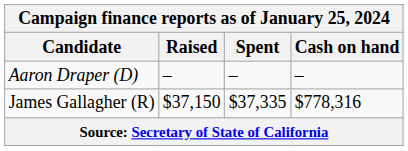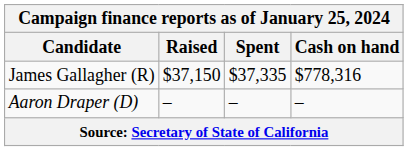rows swapped: Aaron Draper (D) <-> James Gallagher (R)
